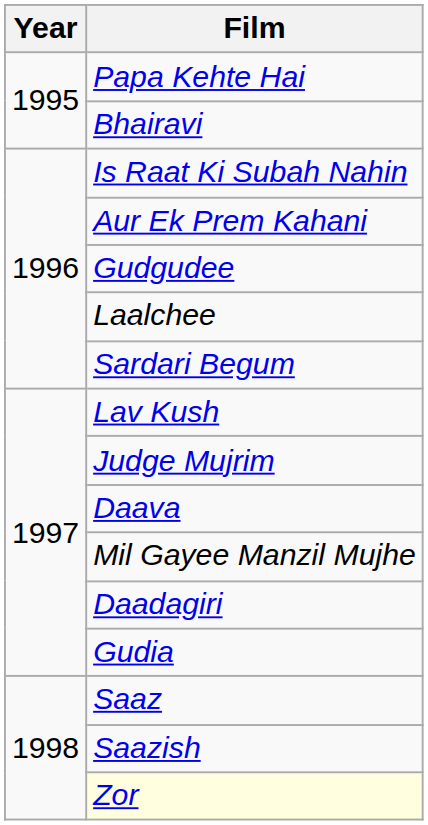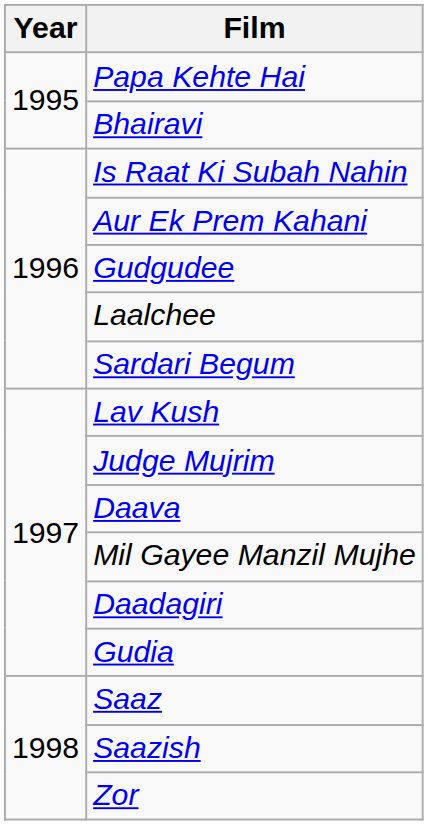Zor | Film: lightyellow background -> no background
